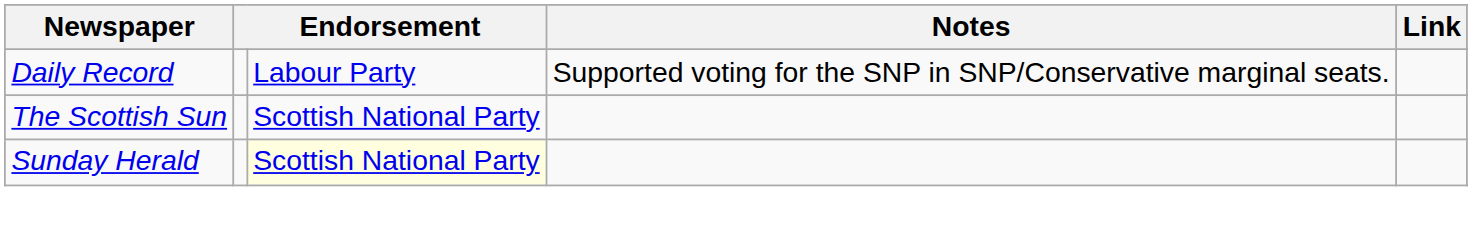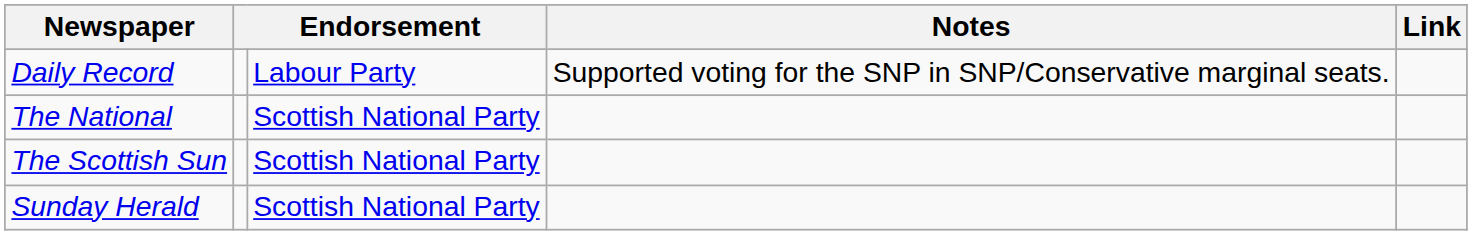+ row: The National | Scottish National Party
Sunday Herald | column 3: lightyellow background -> no background
